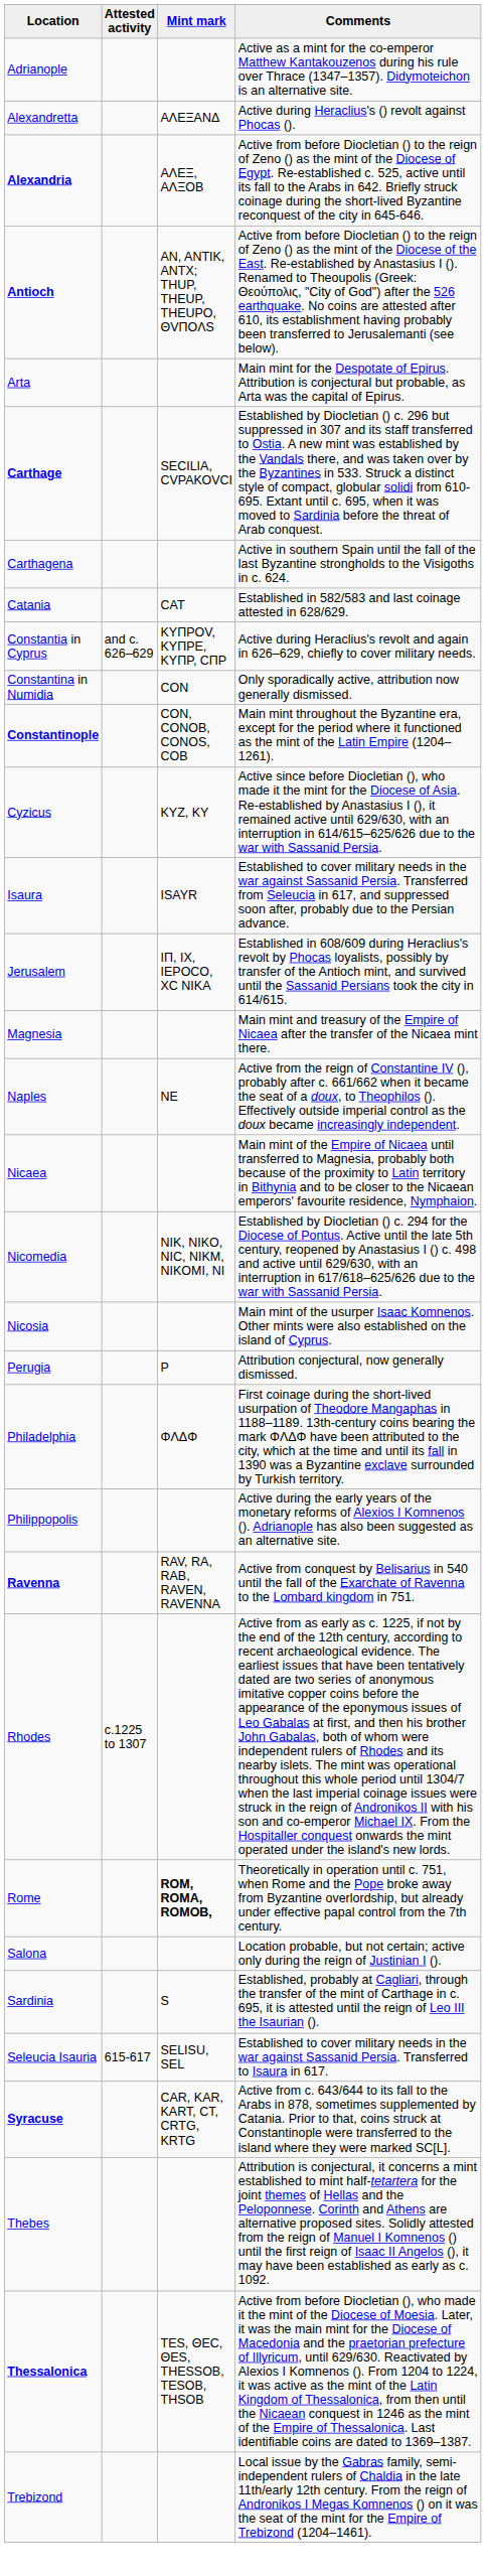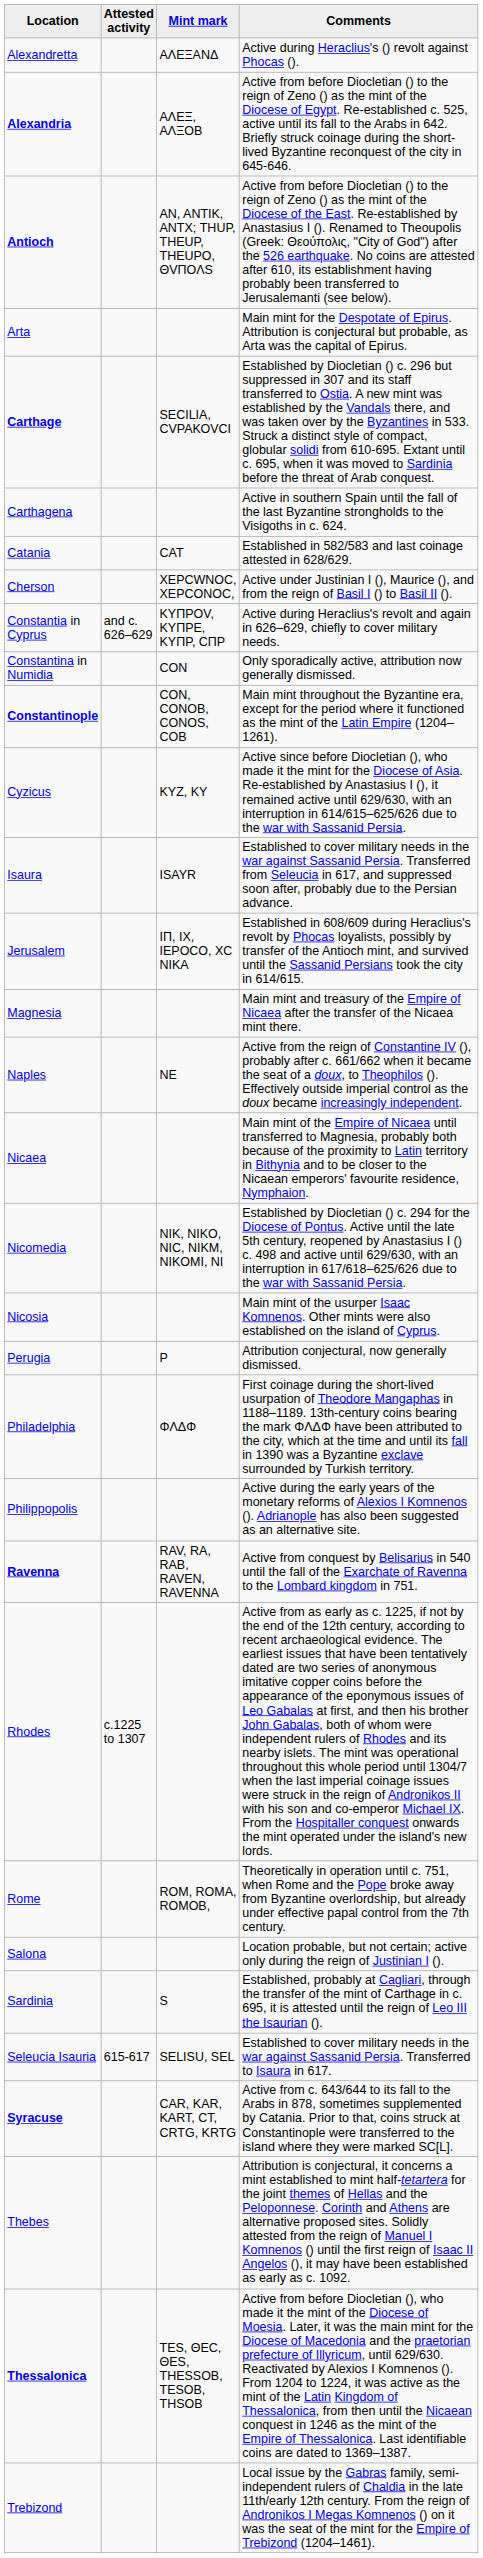- row: Adrianople | Active as a mint for the co-emperor Matthew Kantakouzenos during his rule over Thrace (1347–1357). Didymoteichon is an alternative site.
+ row: Cherson | ΧΕΡCWΝΟC, ΧΕΡCΟΝΟC, | Active under Justinian I (), Maurice (), and from the reign of Basil I () to Basil II ().
Rome | Mint mark: bold -> normal
